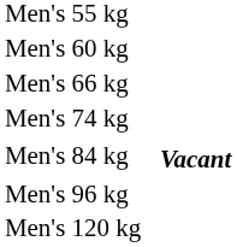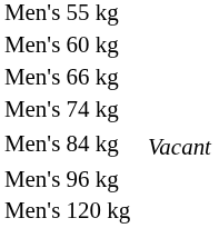Men's 84 kg / Vacant | column 2: bold -> normal
